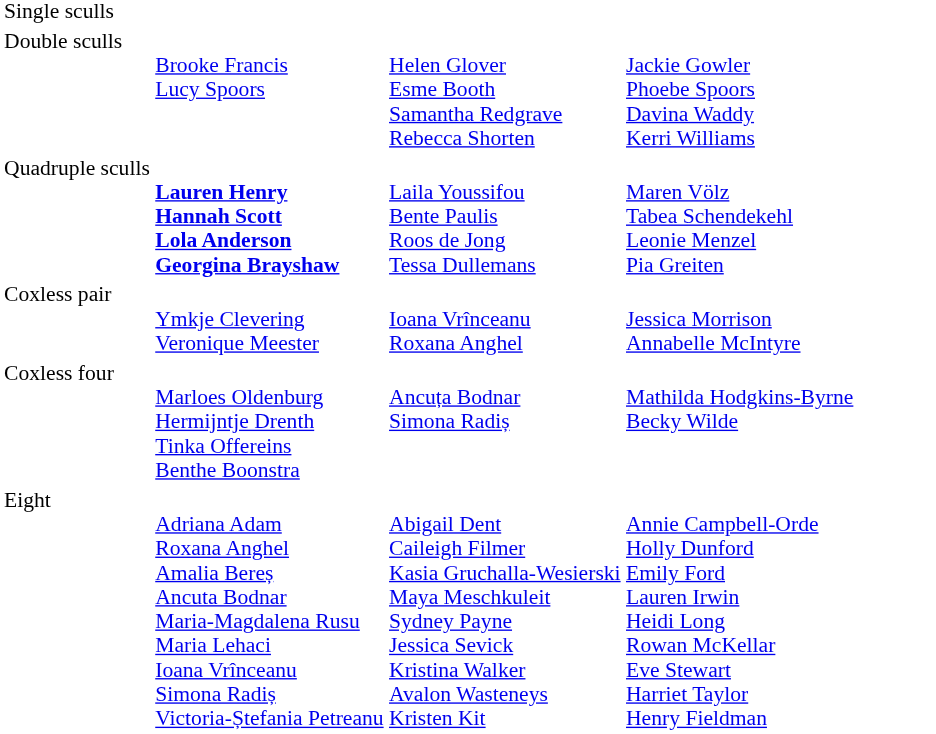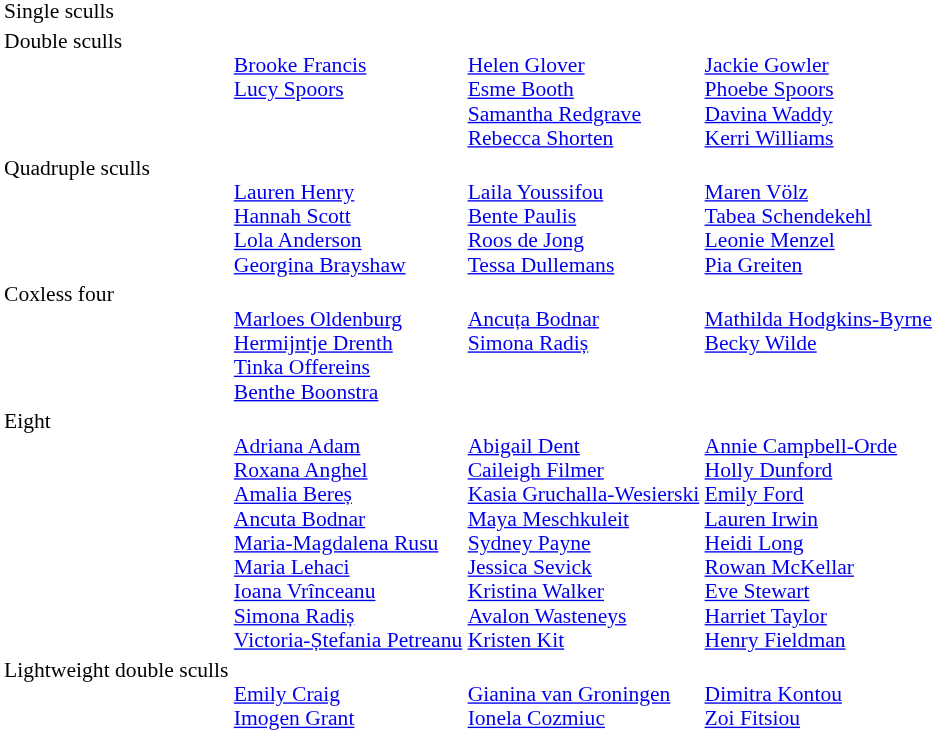Quadruple sculls | column 2: bold -> normal
- row: Coxless pair | Ymkje Clevering Veronique Meester | Ioana Vrînceanu Roxana Anghel | Jessica Morrison Annabelle McIntyre
+ row: Lightweight double sculls | Emily Craig Imogen Grant | Gianina van Groningen Ionela Cozmiuc | Dimitra Kontou Zoi Fitsiou
